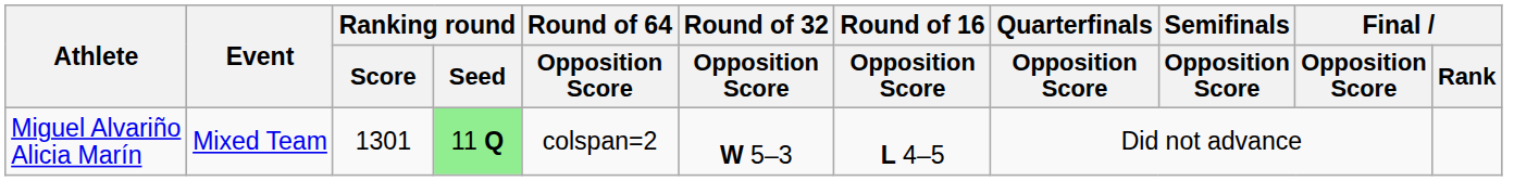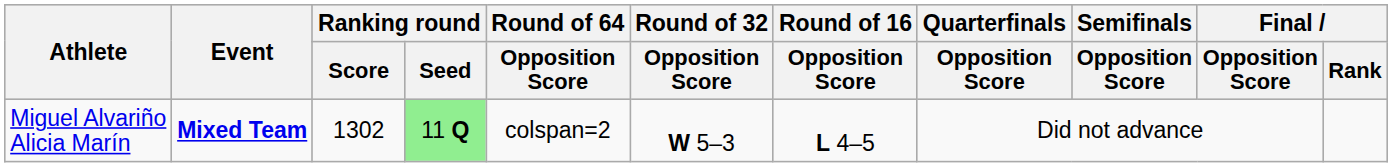Miguel Alvariño Alicia Marín | Event: normal -> bold
Miguel Alvariño Alicia Marín | Ranking round / Score: 1301 -> 1302
